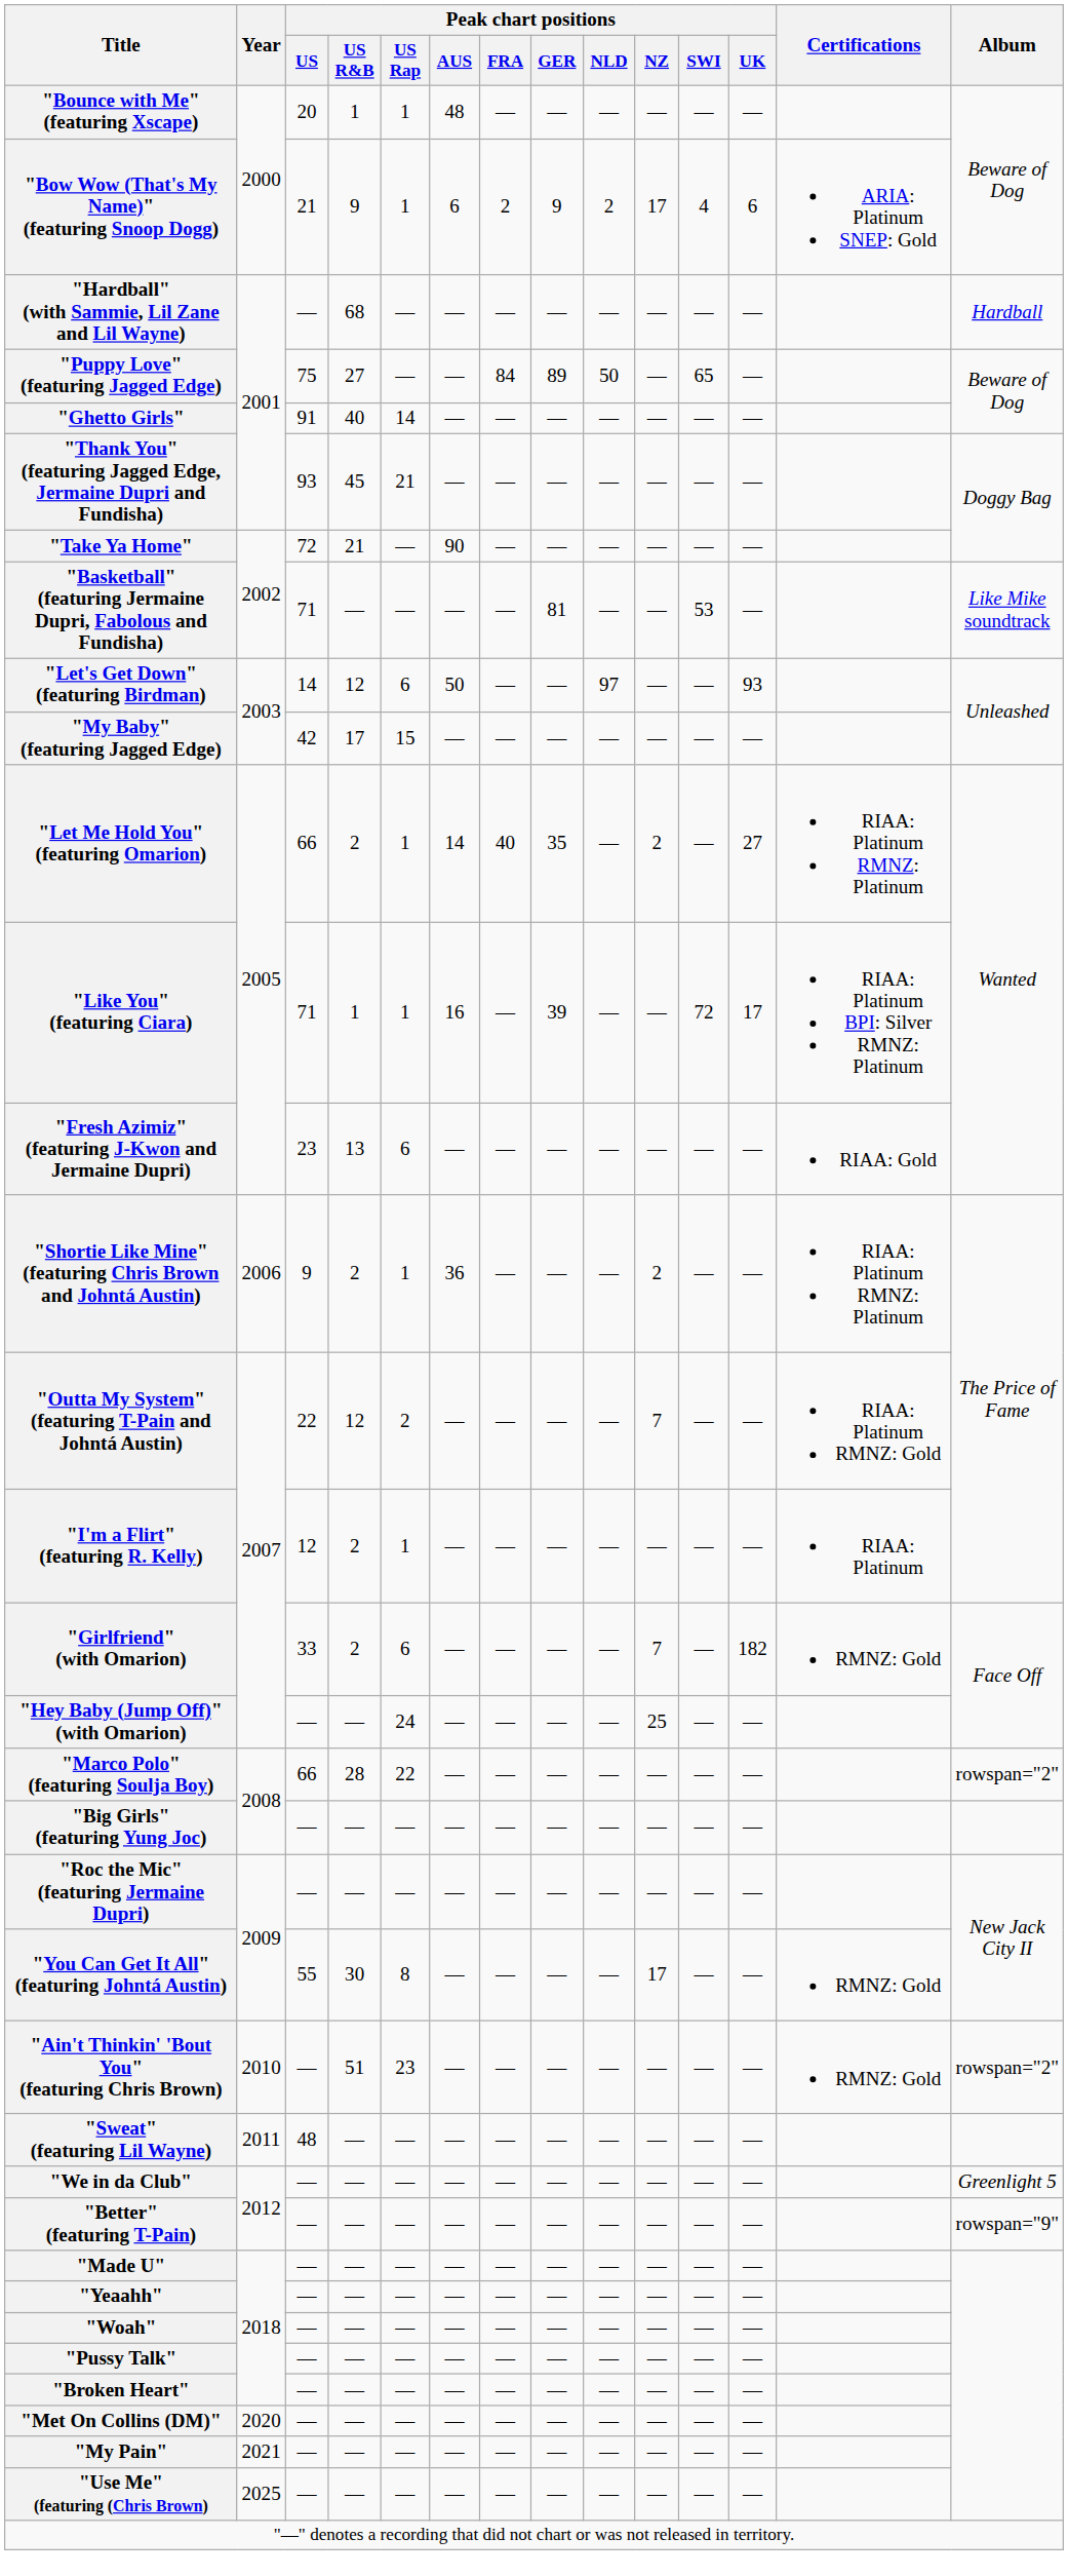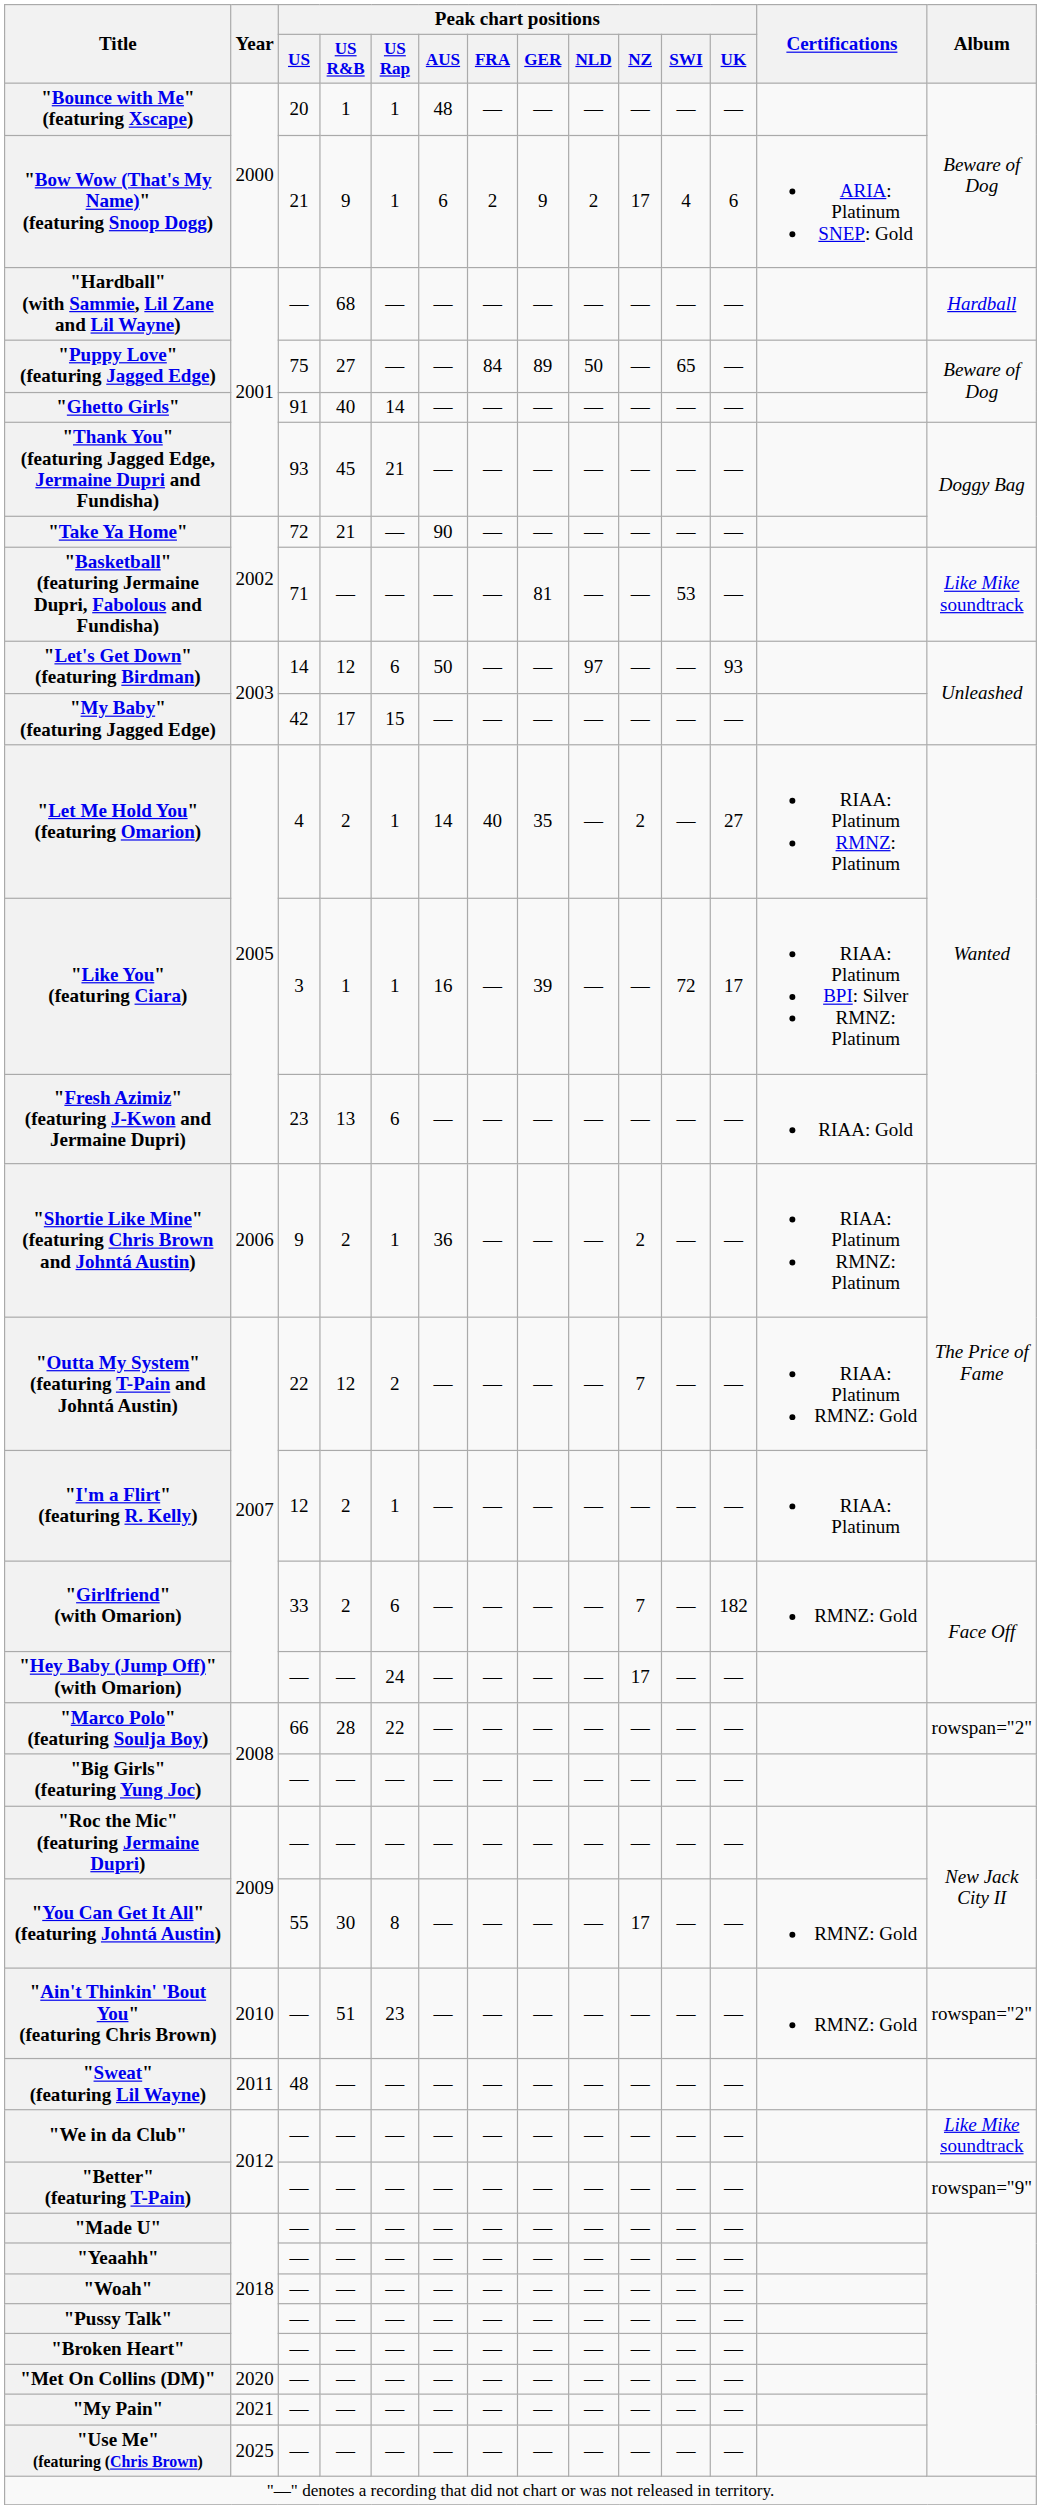"Let Me Hold You" (featuring Omarion) | Peak chart positions / US: 66 -> 4
"Like You" (featuring Ciara) | Peak chart positions / US: 71 -> 3
"Hey Baby (Jump Off)" (with Omarion) | Peak chart positions / NZ: 25 -> 17
"We in da Club" | Album: Greenlight 5 -> Like Mike soundtrack
